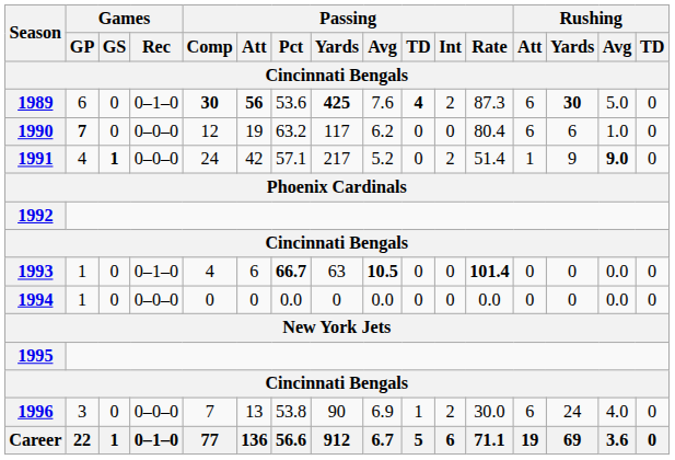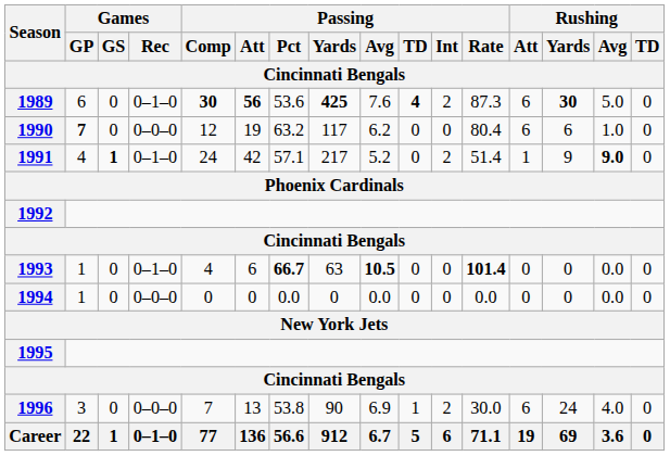1991 | Games / Rec: 0–0–0 -> 0–1–0
